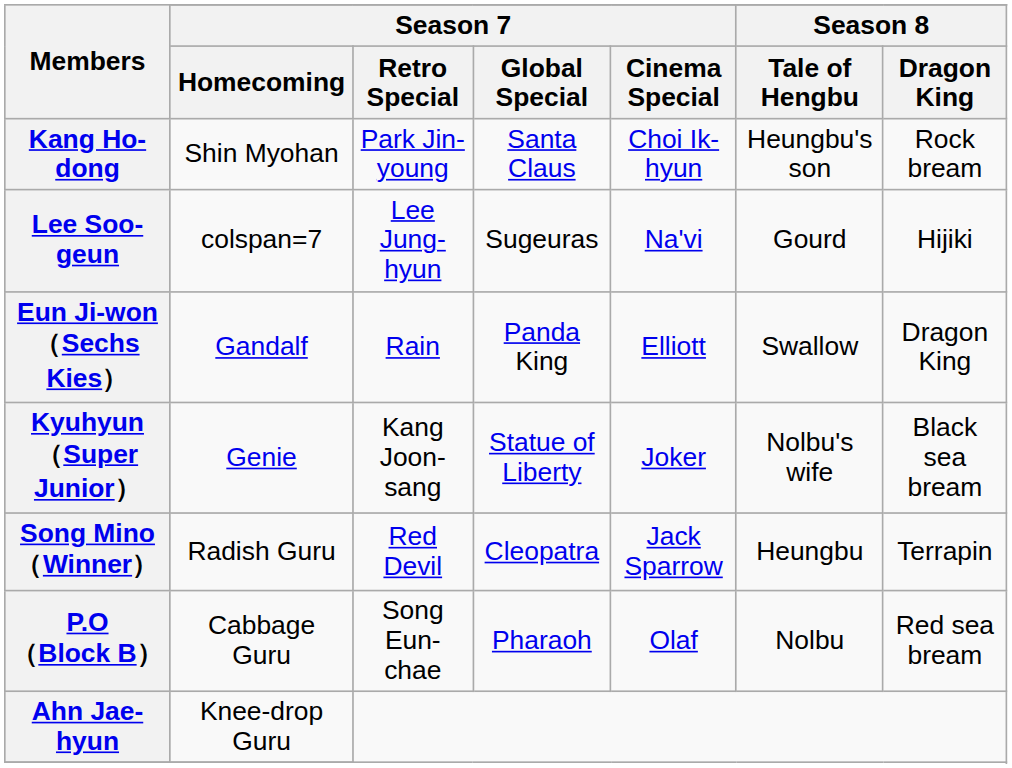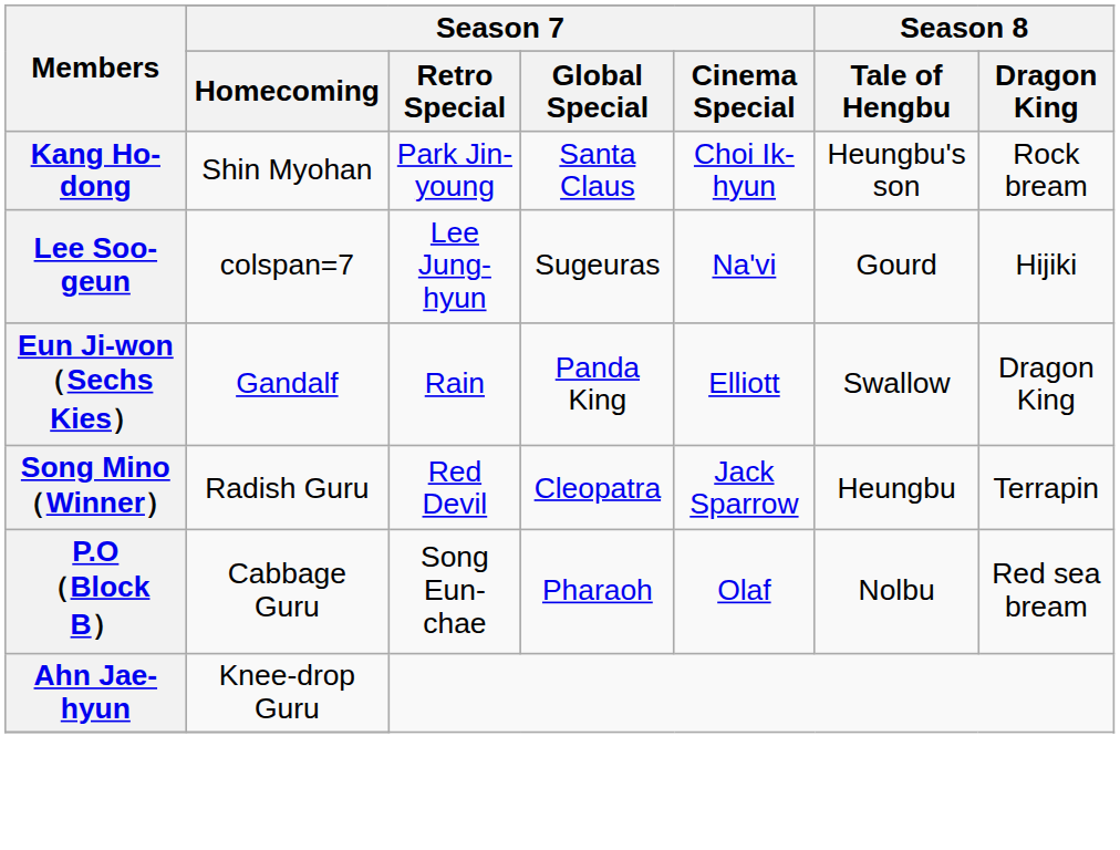- row: Kyuhyun （Super Junior） | Genie | Kang Joon-sang | Statue of Liberty | Joker | Nolbu's wife | Black sea bream
